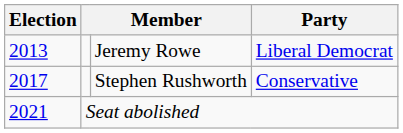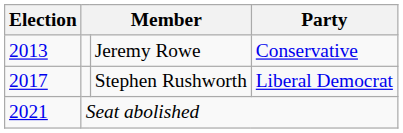Jeremy Rowe | Party: Liberal Democrat -> Conservative
Stephen Rushworth | Party: Conservative -> Liberal Democrat
